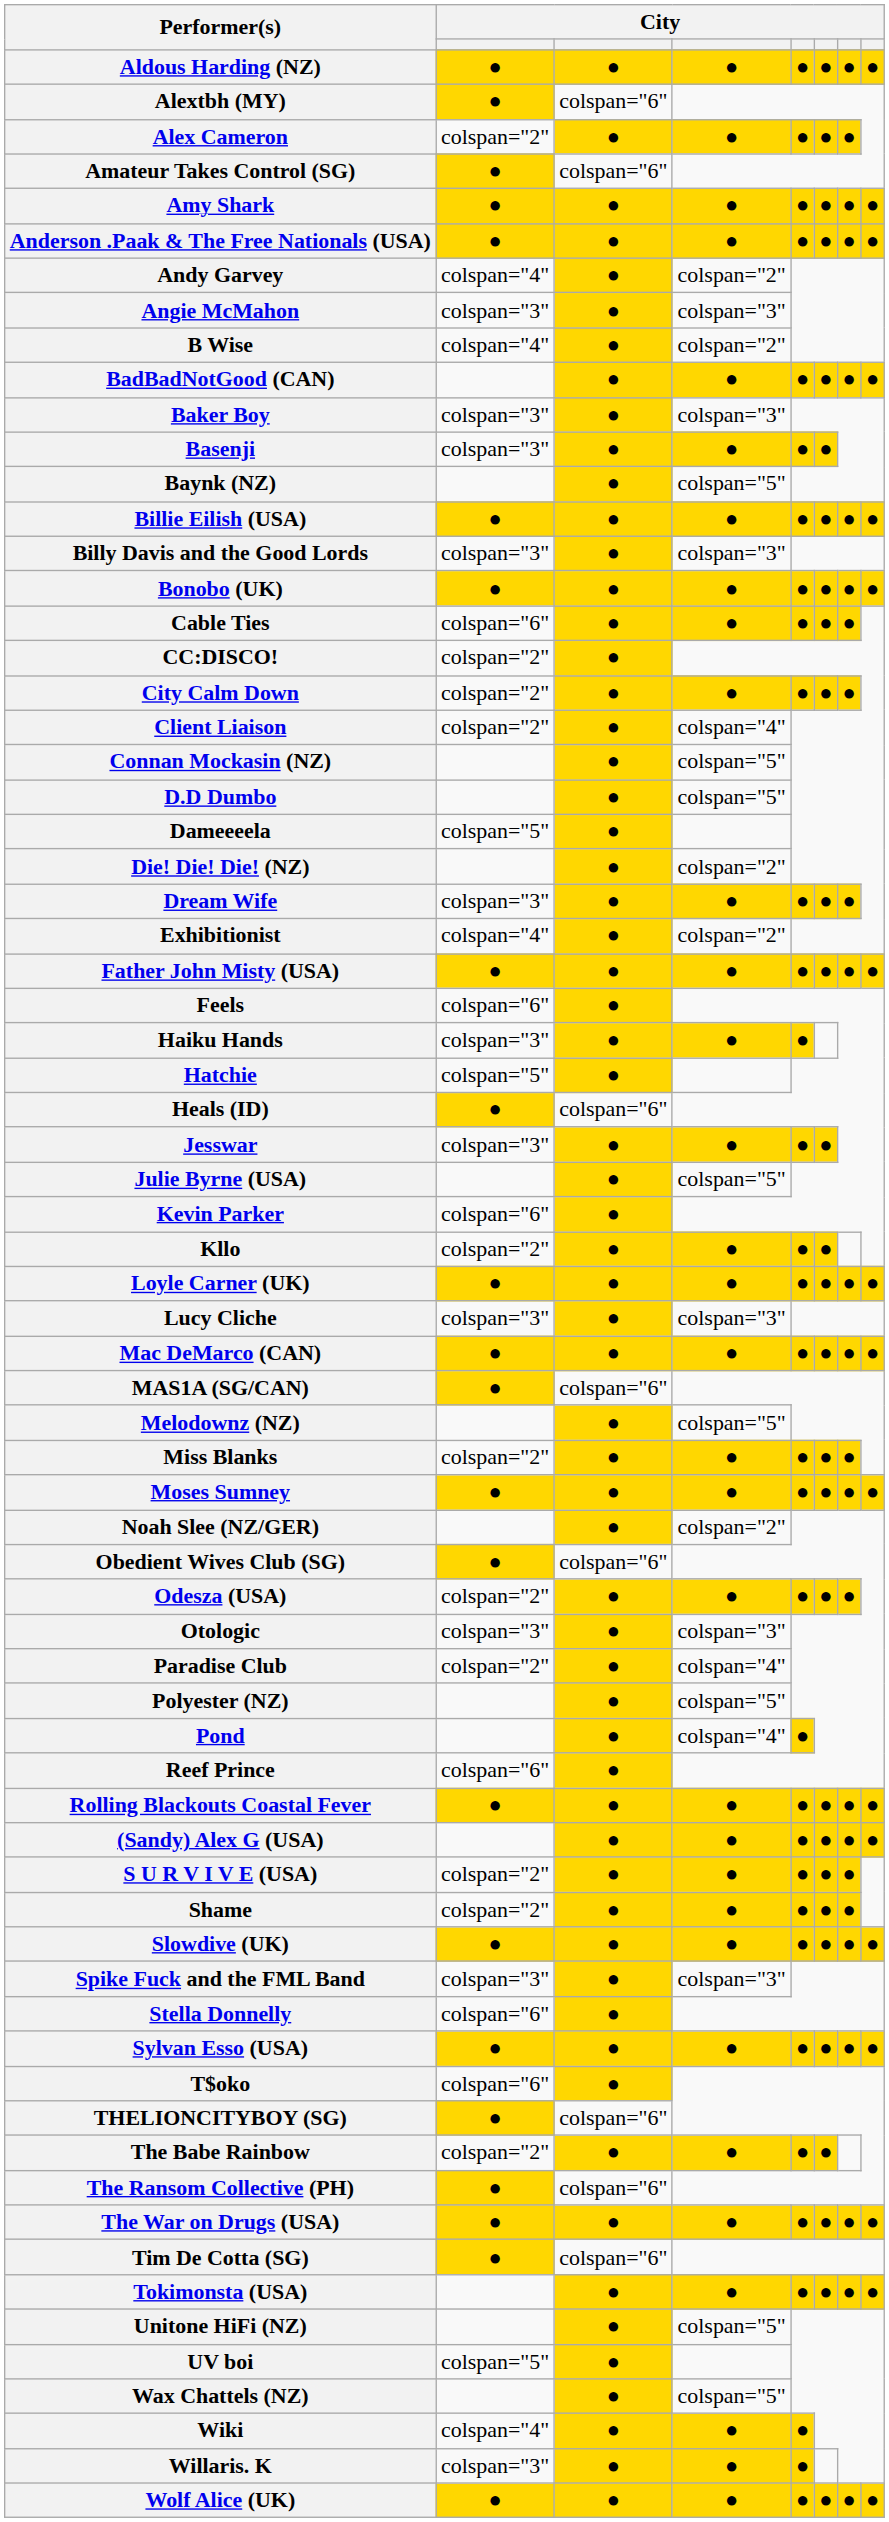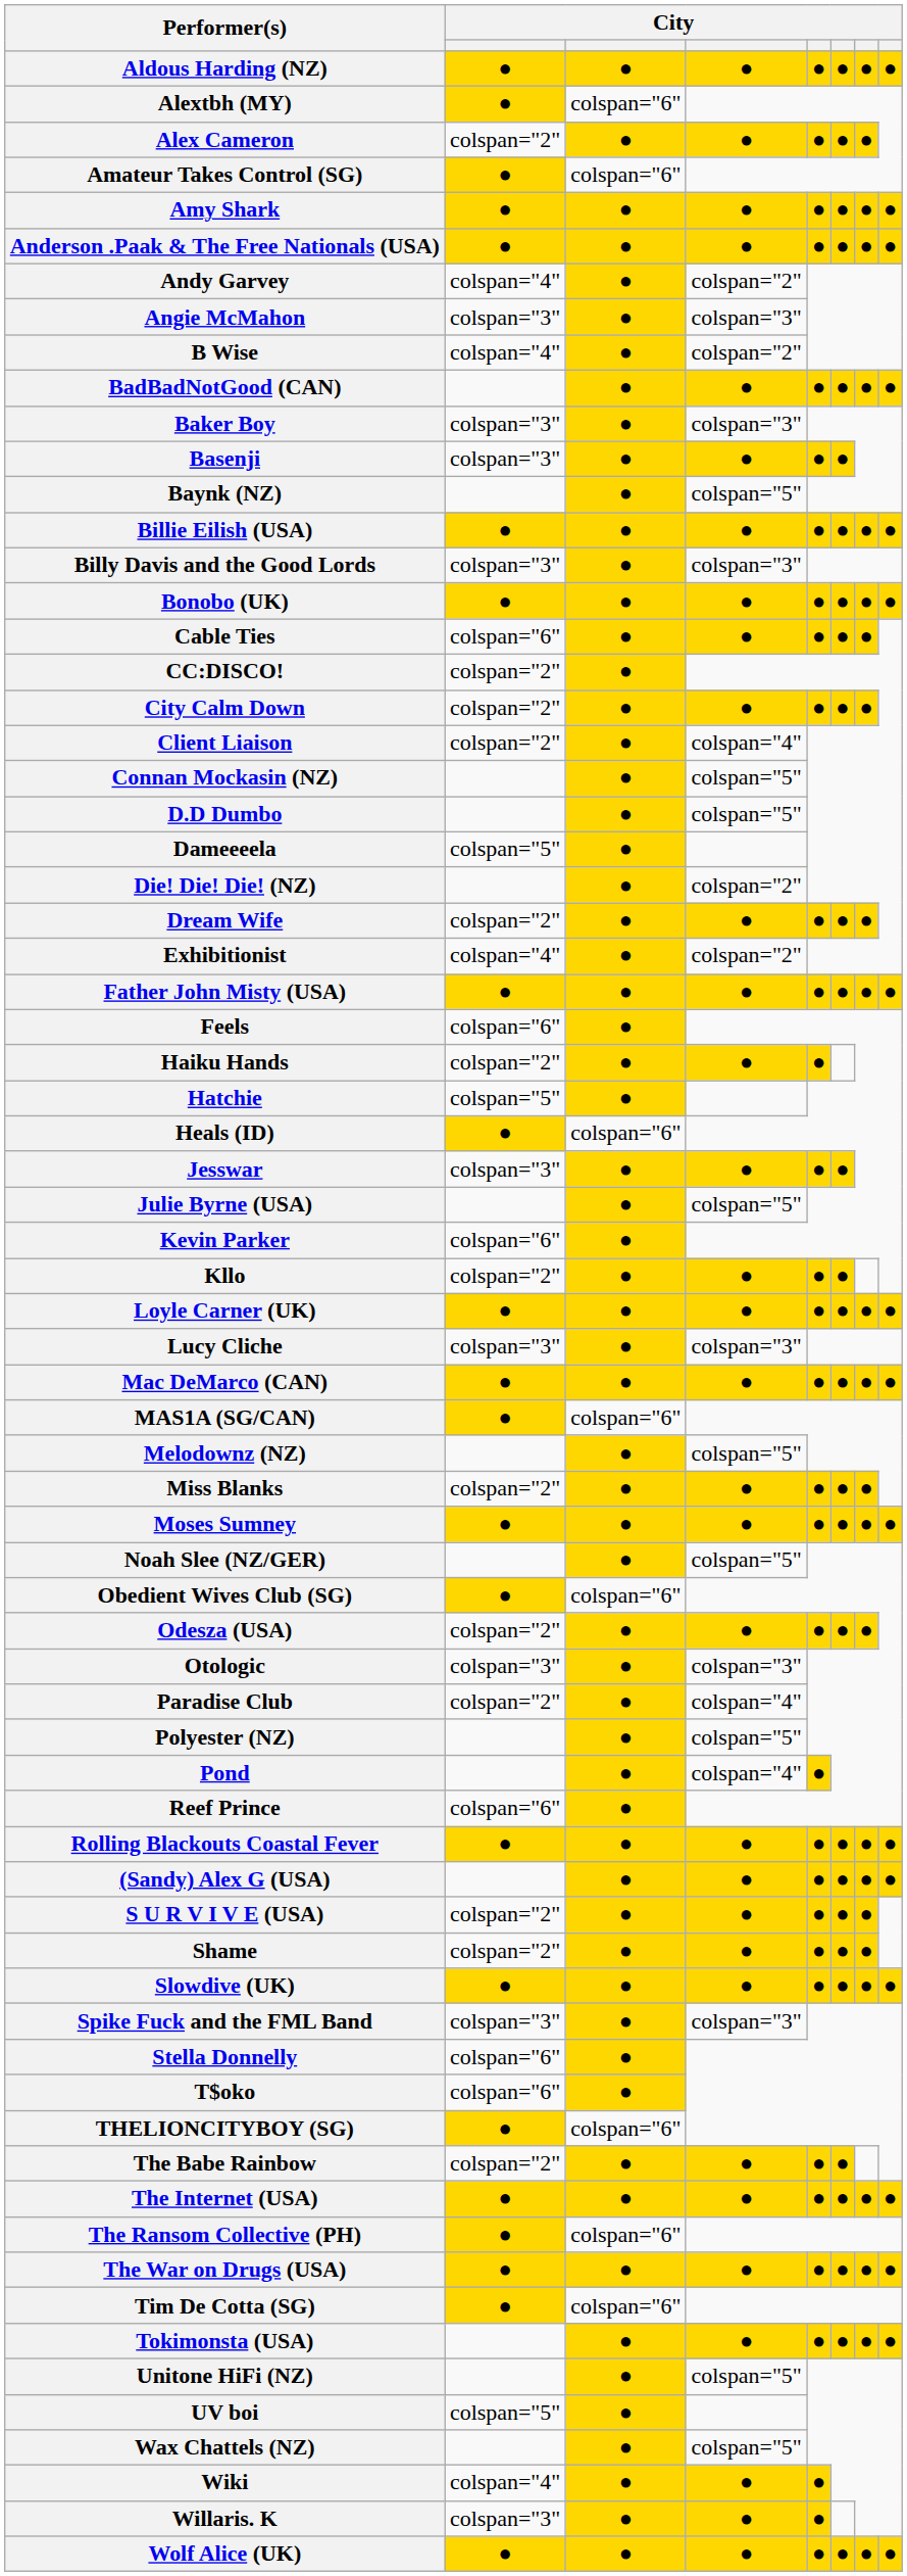Dream Wife | column 2: colspan="3" -> colspan="2"
Haiku Hands | column 2: colspan="3" -> colspan="2"
Noah Slee (NZ/GER) | column 4: colspan="2" -> colspan="5"
- row: Sylvan Esso (USA) | ● | ● | ● | ● | ● | ● | ●
+ row: The Internet (USA) | ● | ● | ● | ● | ● | ● | ●
